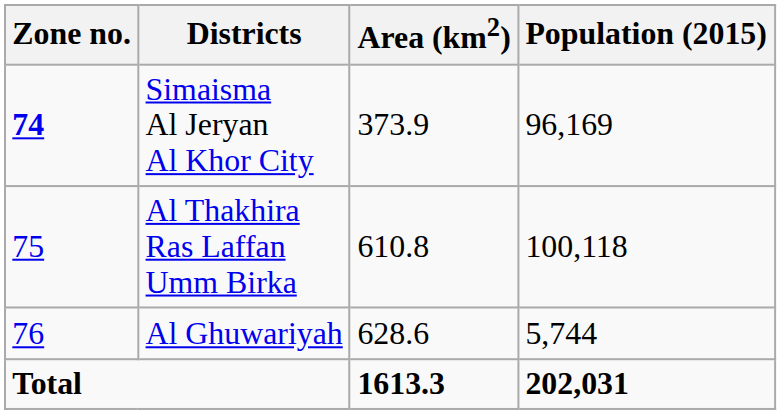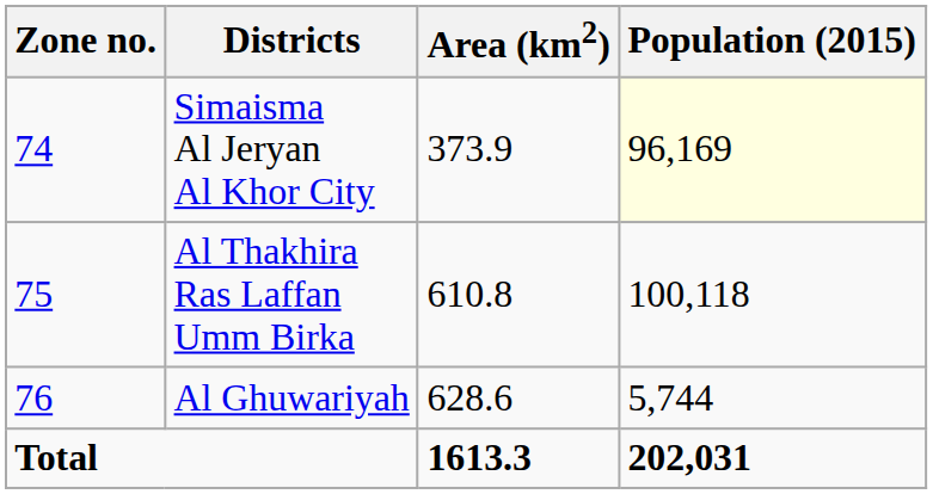Simaisma Al Jeryan Al Khor City | Zone no.: bold -> normal
Simaisma Al Jeryan Al Khor City | Population (2015): no background -> lightyellow background
